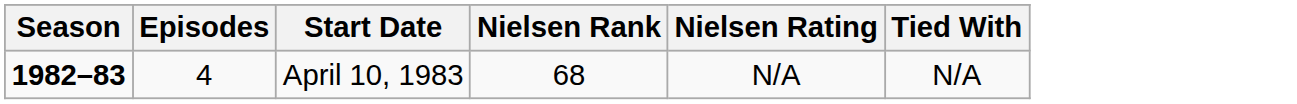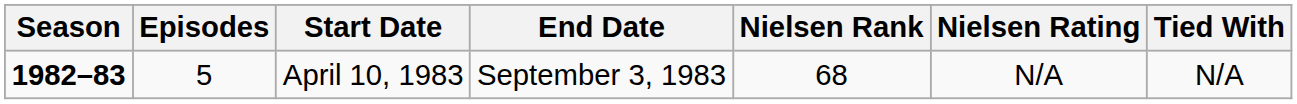+ column: End Date | September 3, 1983
April 10, 1983 | Episodes: 4 -> 5
